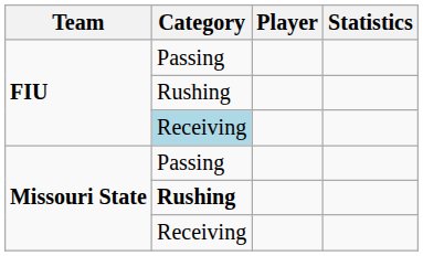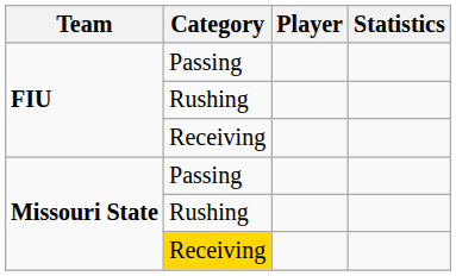FIU / Receiving | Category: lightblue background -> no background
Missouri State / Rushing | Category: bold -> normal
Missouri State / Receiving | Category: no background -> gold background
